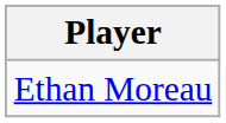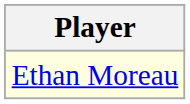row 2 | column 1: no background -> lightyellow background
